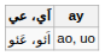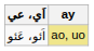اَئو، عَئو | ay: no background -> khaki background
